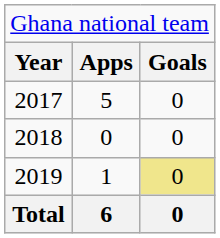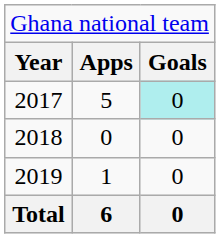2017 | column 3: no background -> paleturquoise background
2019 | column 3: khaki background -> no background
